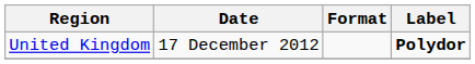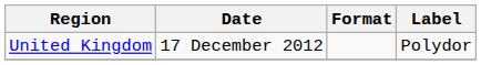United Kingdom | Label: bold -> normal
